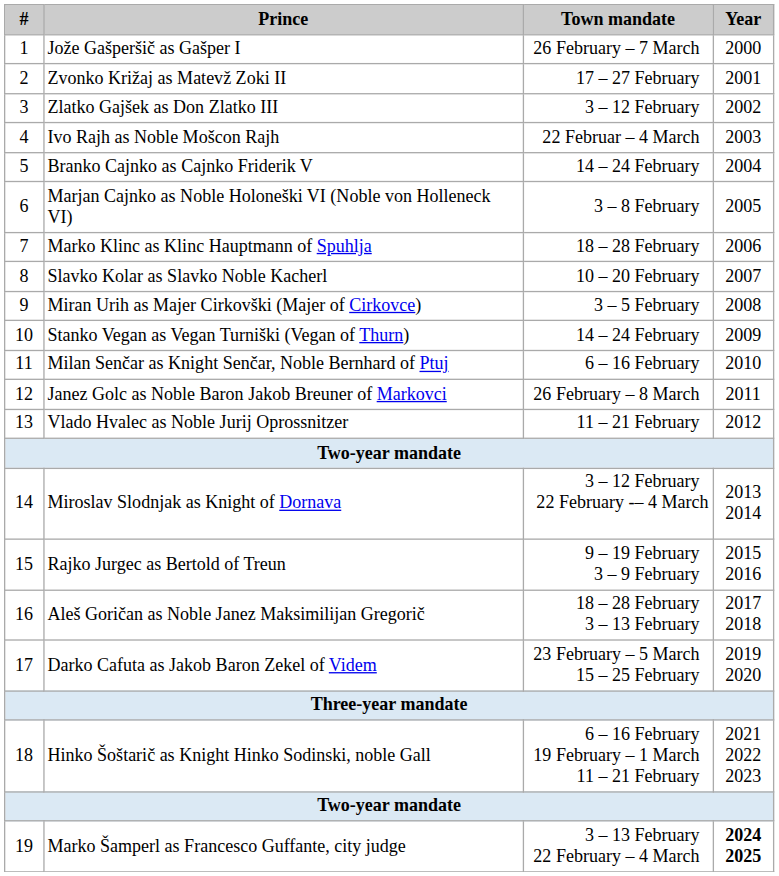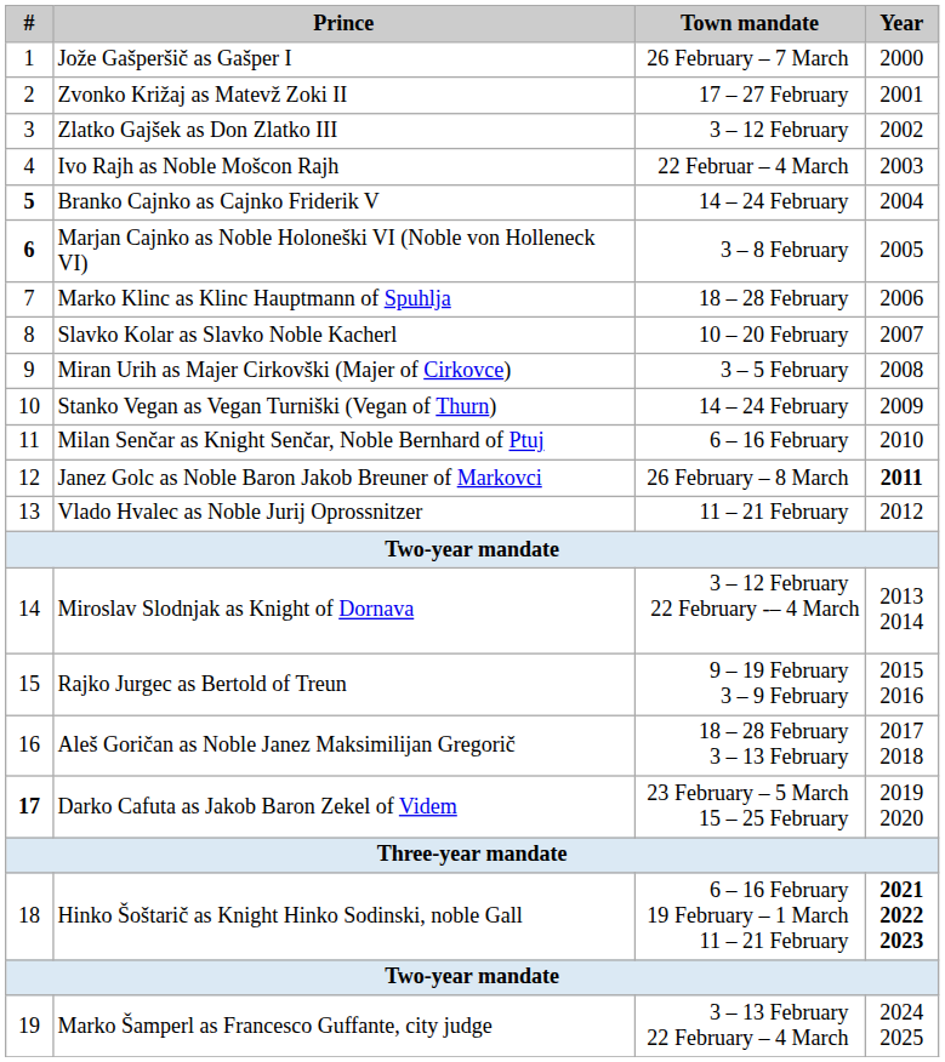Branko Cajnko as Cajnko Friderik V | #: normal -> bold
Marjan Cajnko as Noble Holoneški VI (Noble von Holleneck VI) | #: normal -> bold
Janez Golc as Noble Baron Jakob Breuner of Markovci | Year: normal -> bold
Darko Cafuta as Jakob Baron Zekel of Videm | #: normal -> bold
Hinko Šoštarič as Knight Hinko Sodinski, noble Gall | Year: normal -> bold
Marko Šamperl as Francesco Guffante, city judge | Year: bold -> normal
